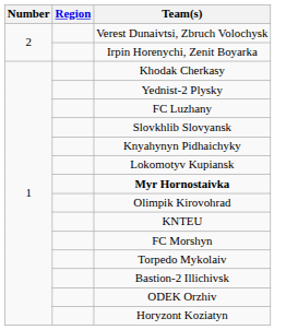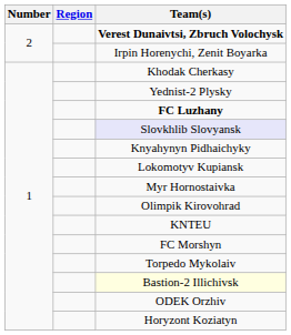Verest Dunaivtsi, Zbruch Volochysk | Team(s): normal -> bold
FC Luzhany | Team(s): normal -> bold
Slovkhlib Slovyansk | Team(s): no background -> lavender background
Myr Hornostaivka | Team(s): bold -> normal
Bastion-2 Illichivsk | Team(s): no background -> lightyellow background
